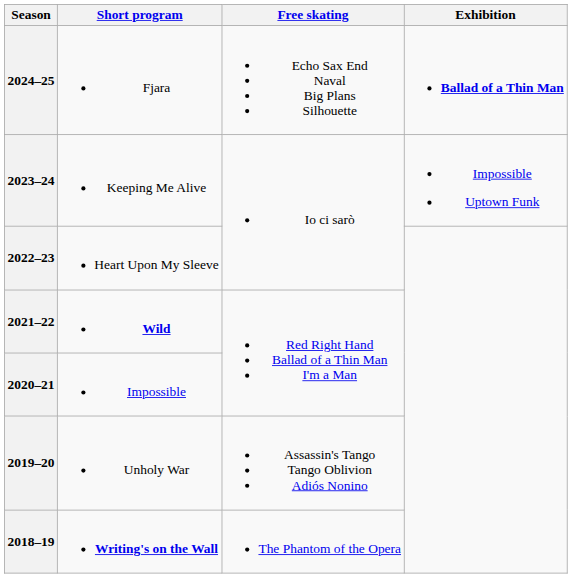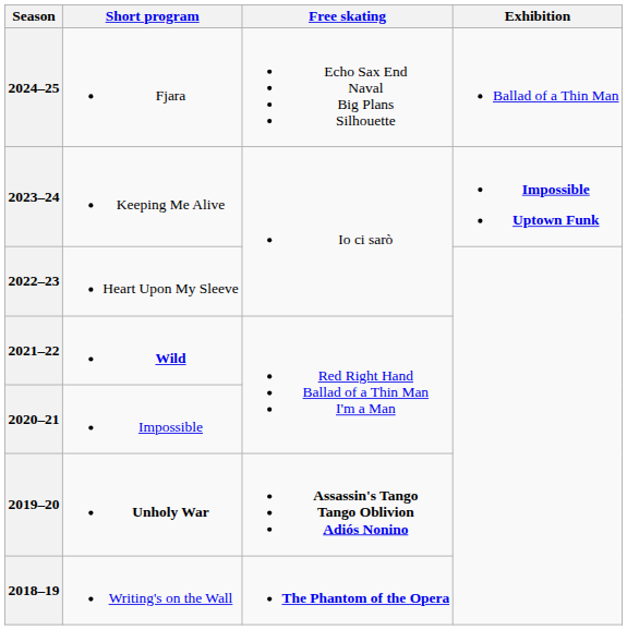2024–25 | Exhibition: bold -> normal
2023–24 | Exhibition: normal -> bold
2019–20 | Short program: normal -> bold
2019–20 | Free skating: normal -> bold
2018–19 | Short program: bold -> normal
2018–19 | Free skating: normal -> bold
